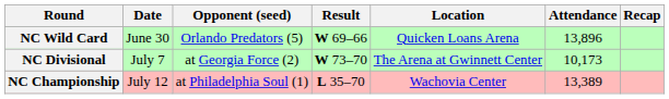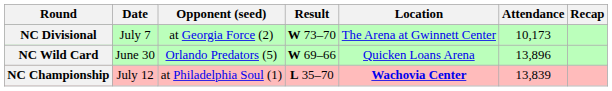rows swapped: NC Wild Card <-> NC Divisional
NC Championship | Location: normal -> bold
NC Championship | Attendance: 13,389 -> 13,839
